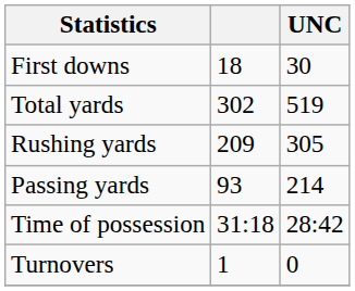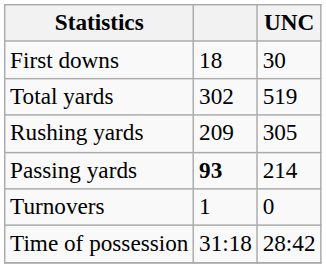Passing yards | column 2: normal -> bold
rows swapped: Turnovers <-> Time of possession
